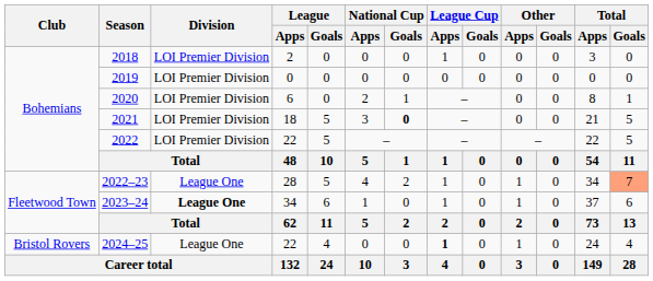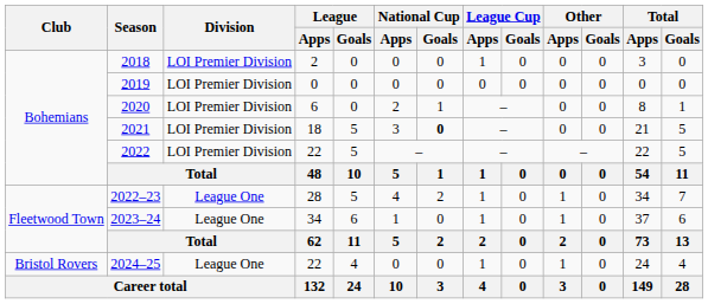2022–23 | Total / Goals: lightsalmon background -> no background
2023–24 | Division: bold -> normal
2024–25 | League Cup / Apps: bold -> normal
